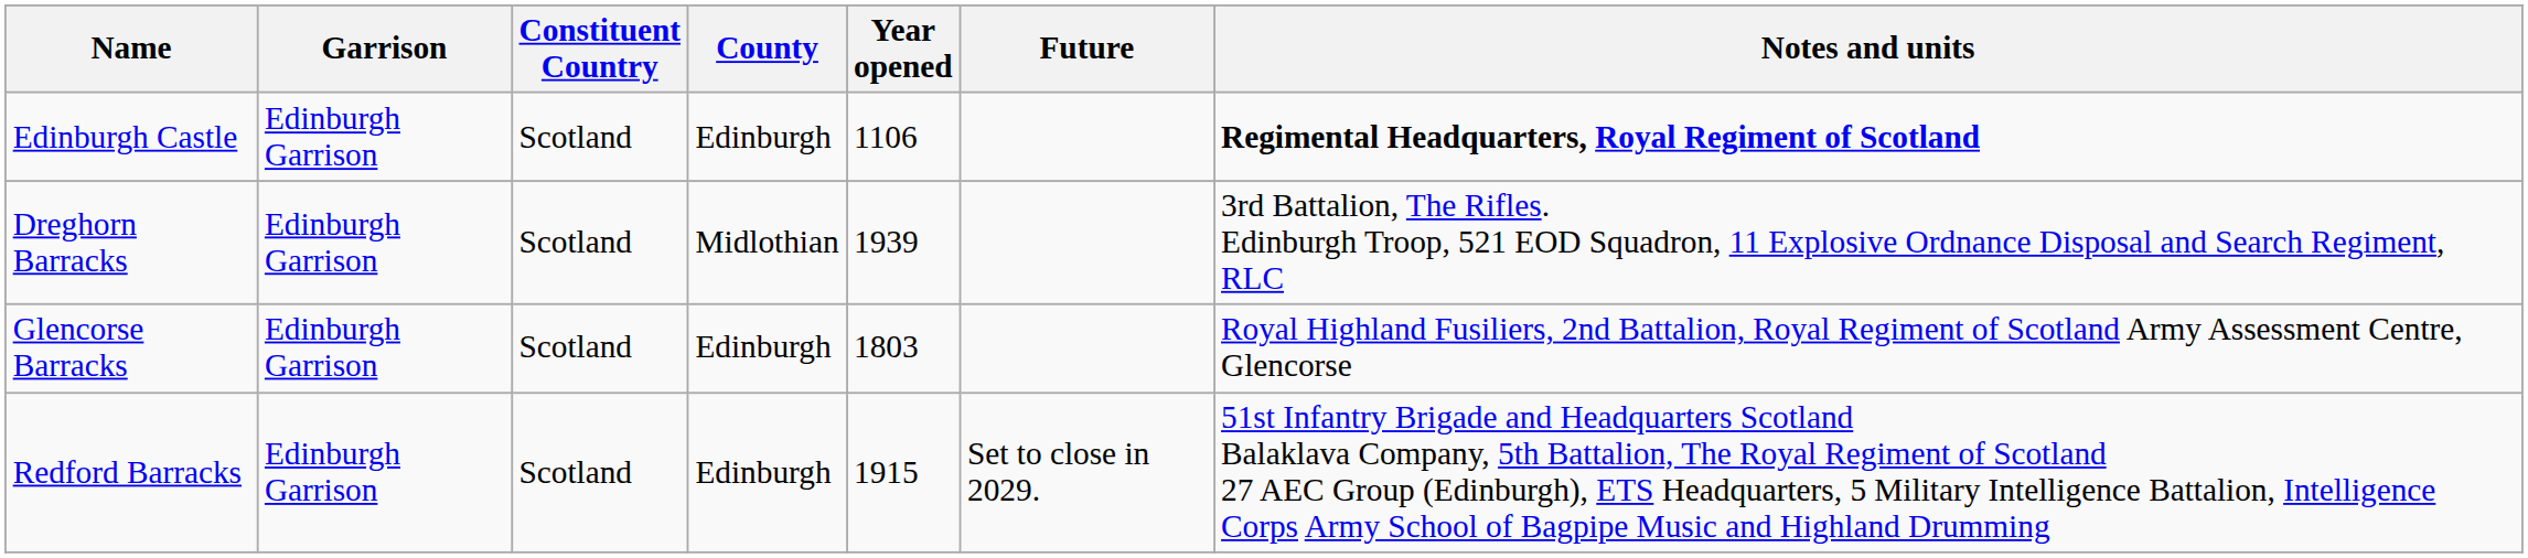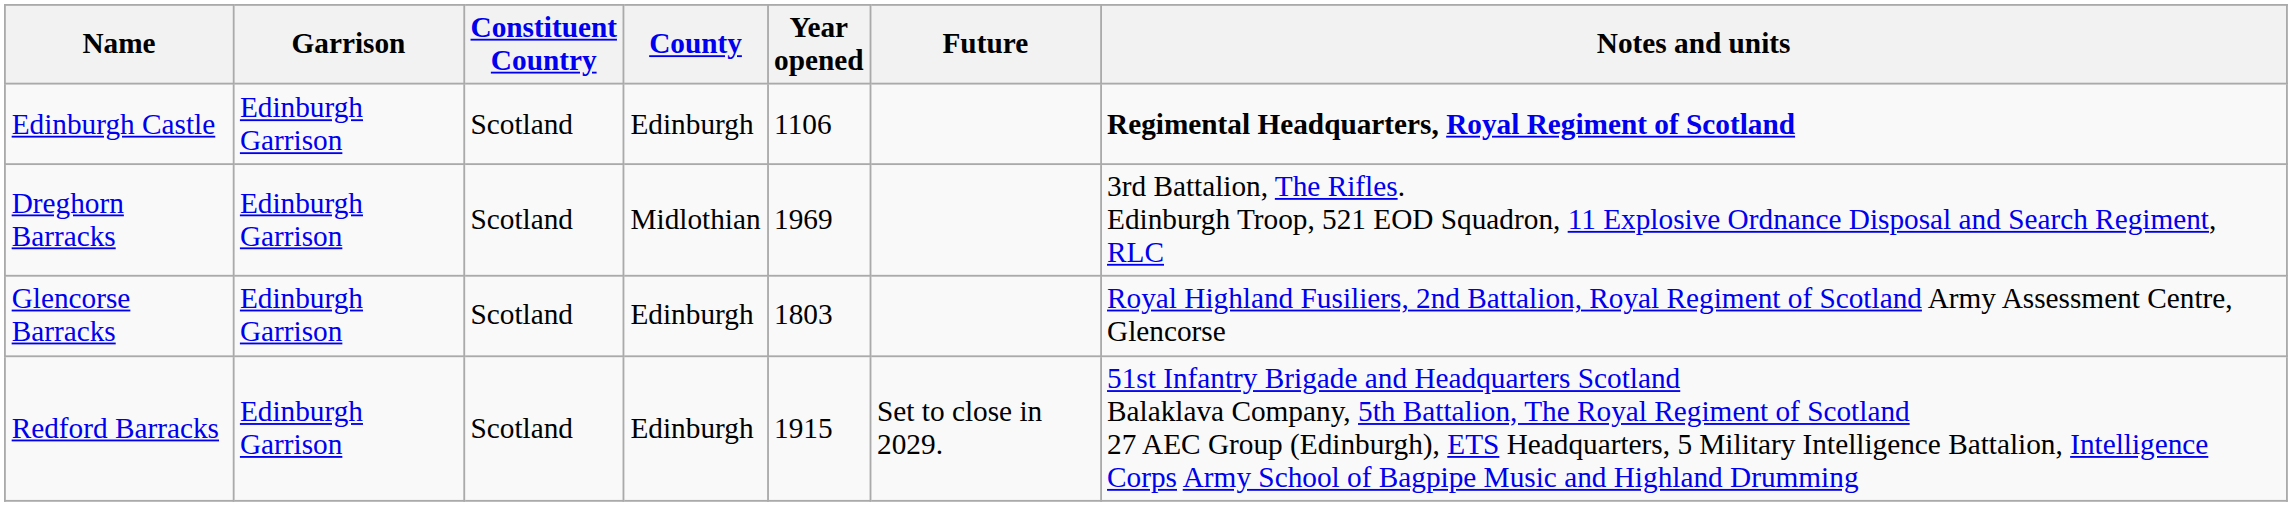Dreghorn Barracks | Year opened: 1939 -> 1969
